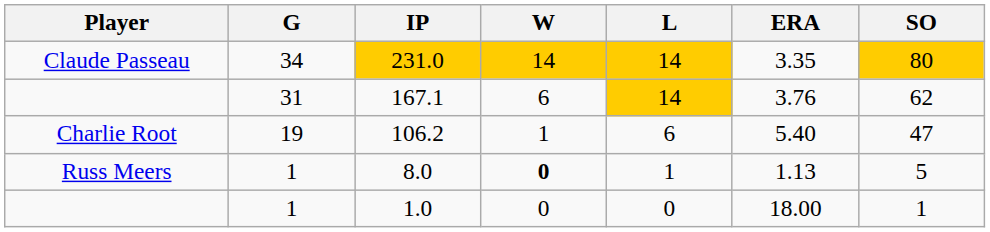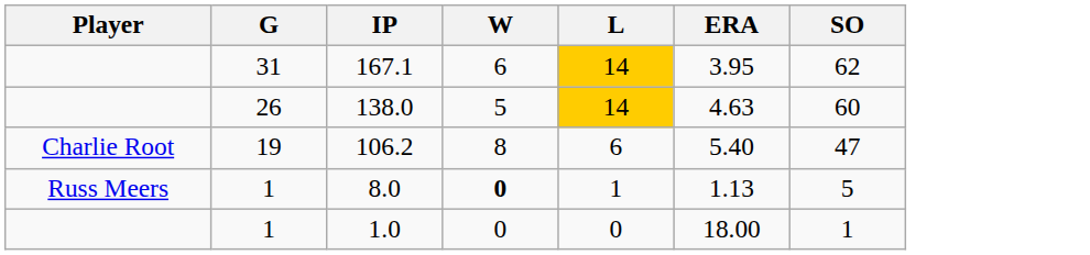- row: Claude Passeau | 34 | 231.0 | 14 | 14 | 3.35 | 80
167.1 | ERA: 3.76 -> 3.95
+ row: 26 | 138.0 | 5 | 14 | 4.63 | 60
106.2 | W: 1 -> 8
